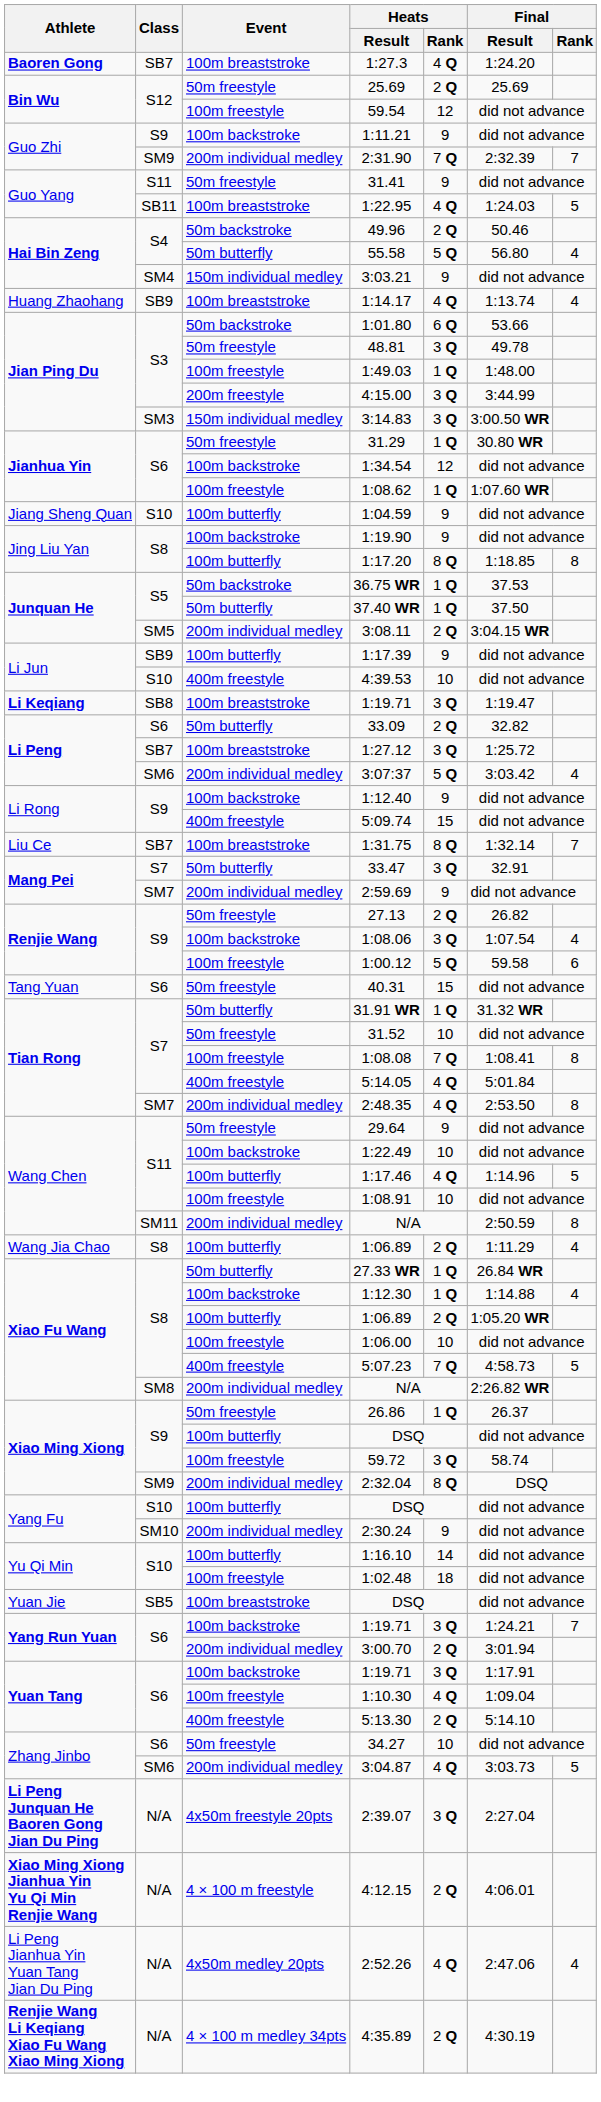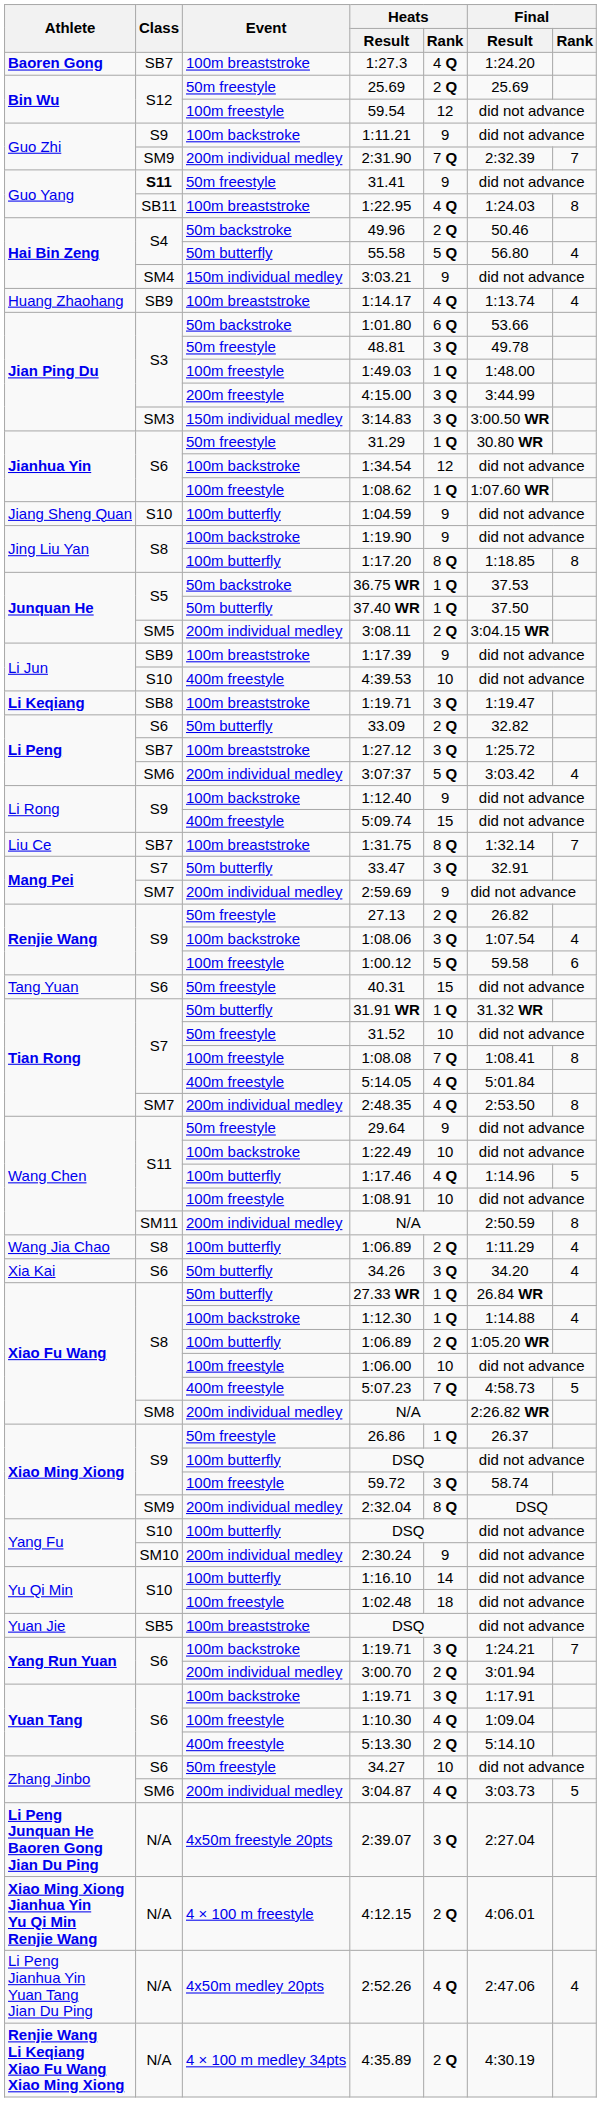31.41 | Class: normal -> bold
1:22.95 | Final / Rank: 5 -> 8
1:17.39 | Event: 100m butterfly -> 100m breaststroke
+ row: Xia Kai | S6 | 50m butterfly | 34.26 | 3 Q | 34.20 | 4
